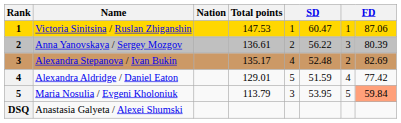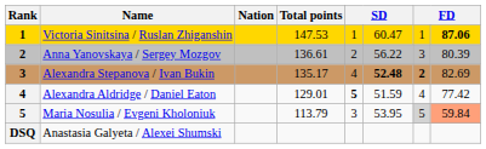Victoria Sinitsina / Ruslan Zhiganshin | column 8: normal -> bold
Alexandra Stepanova / Ivan Bukin | column 6: normal -> bold
Alexandra Stepanova / Ivan Bukin | column 7: normal -> bold
Alexandra Aldridge / Daniel Eaton | column 5: normal -> bold
Maria Nosulia / Evgeni Kholoniuk | column 7: no background -> lightgrey background
